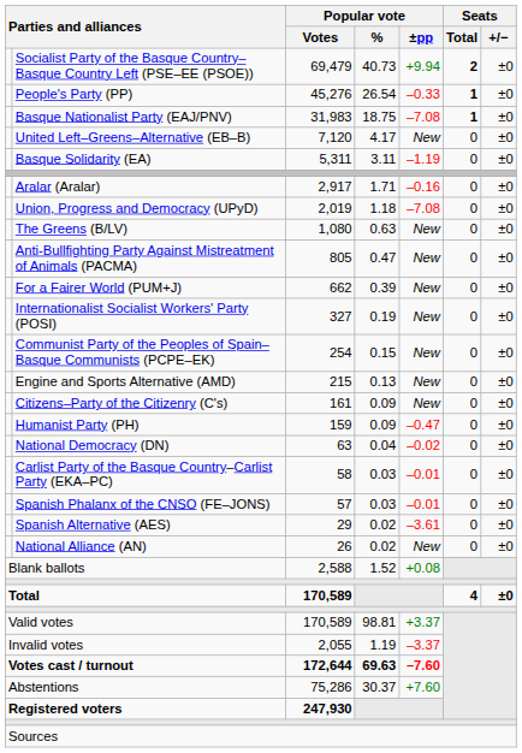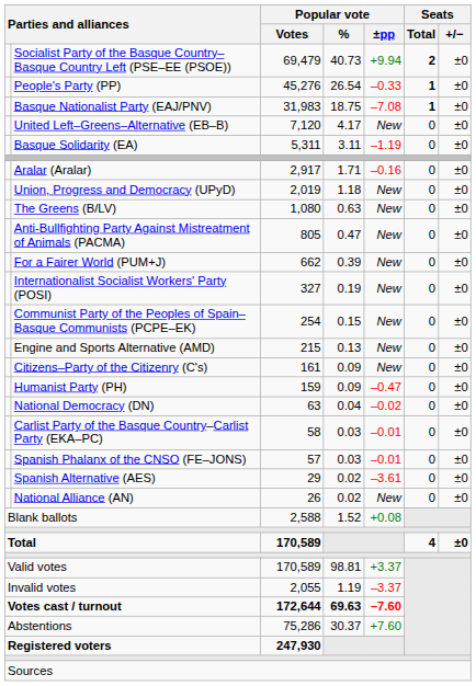Union, Progress and Democracy (UPyD) | Popular vote / ±pp: –7.08 -> New
